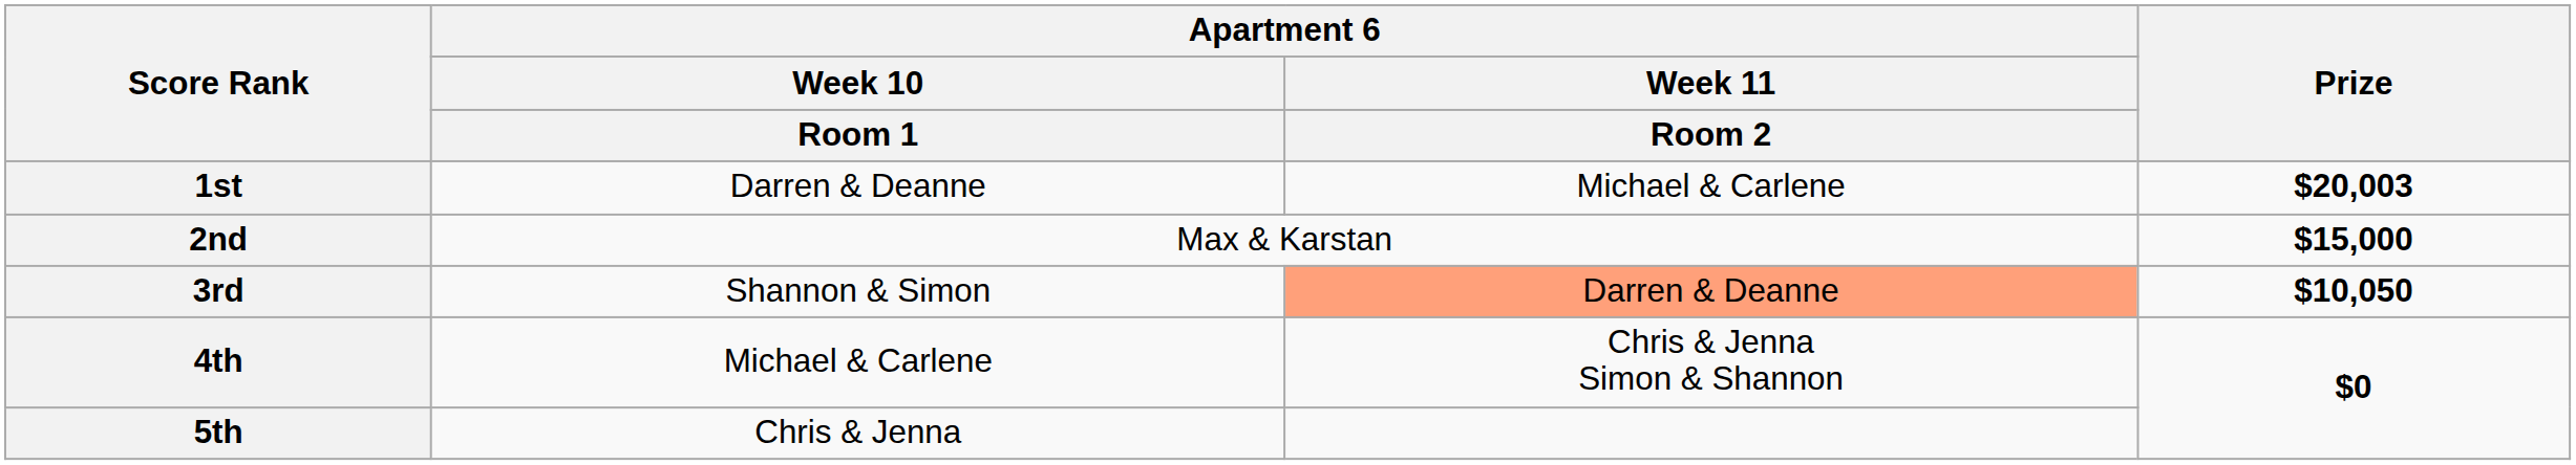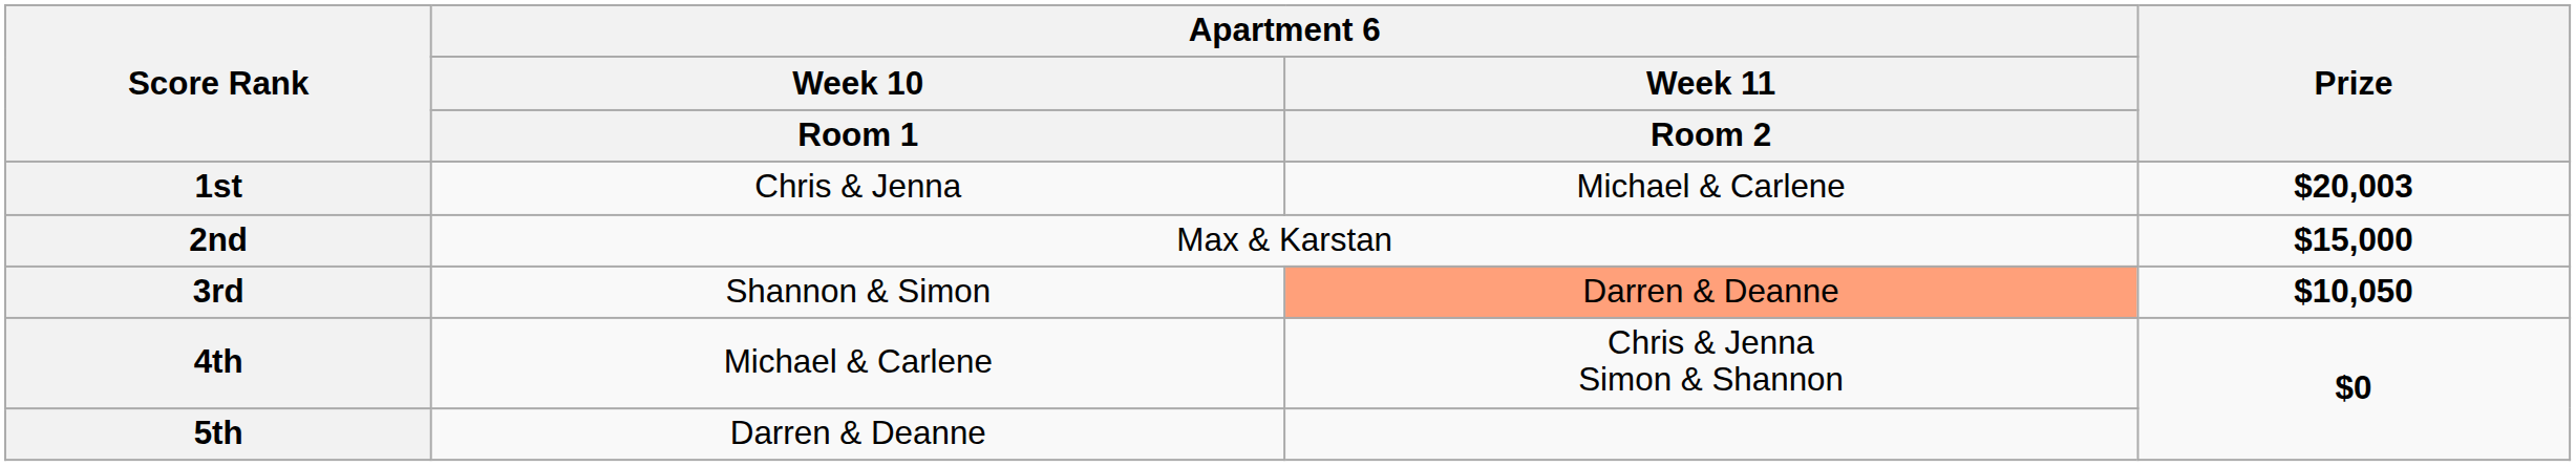1st | Apartment 6 / Week 10 / Room 1: Darren & Deanne -> Chris & Jenna
5th | Apartment 6 / Week 10 / Room 1: Chris & Jenna -> Darren & Deanne
